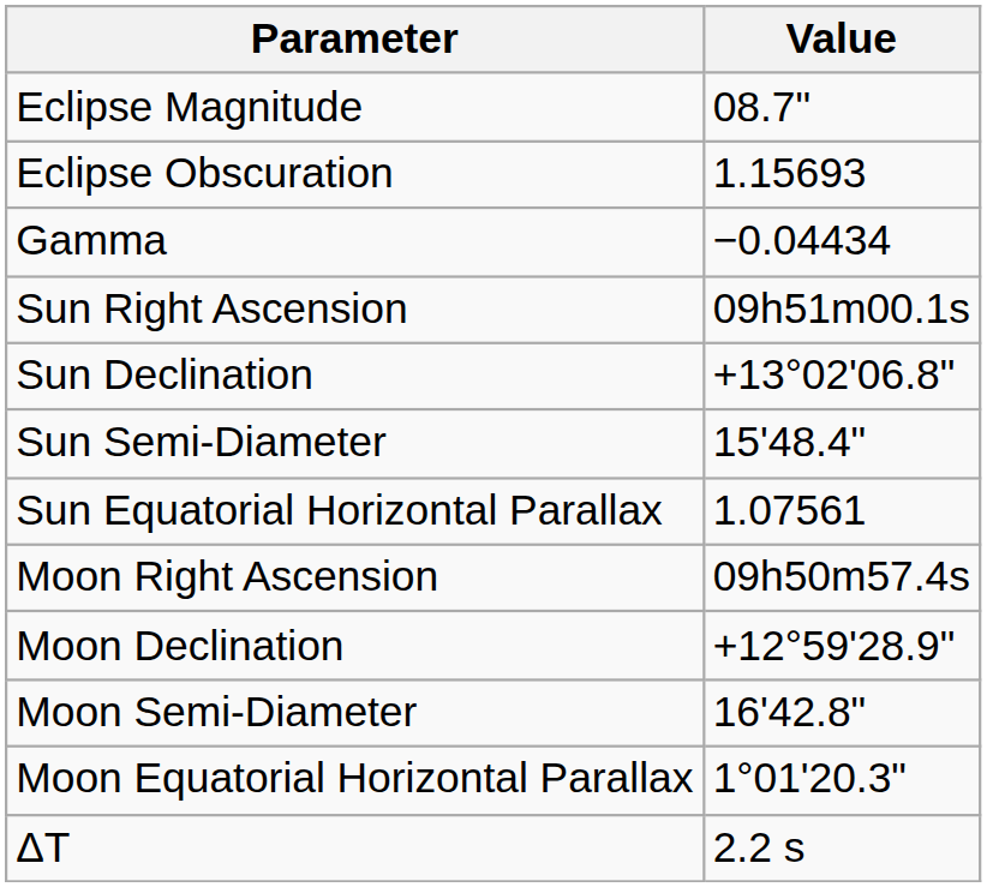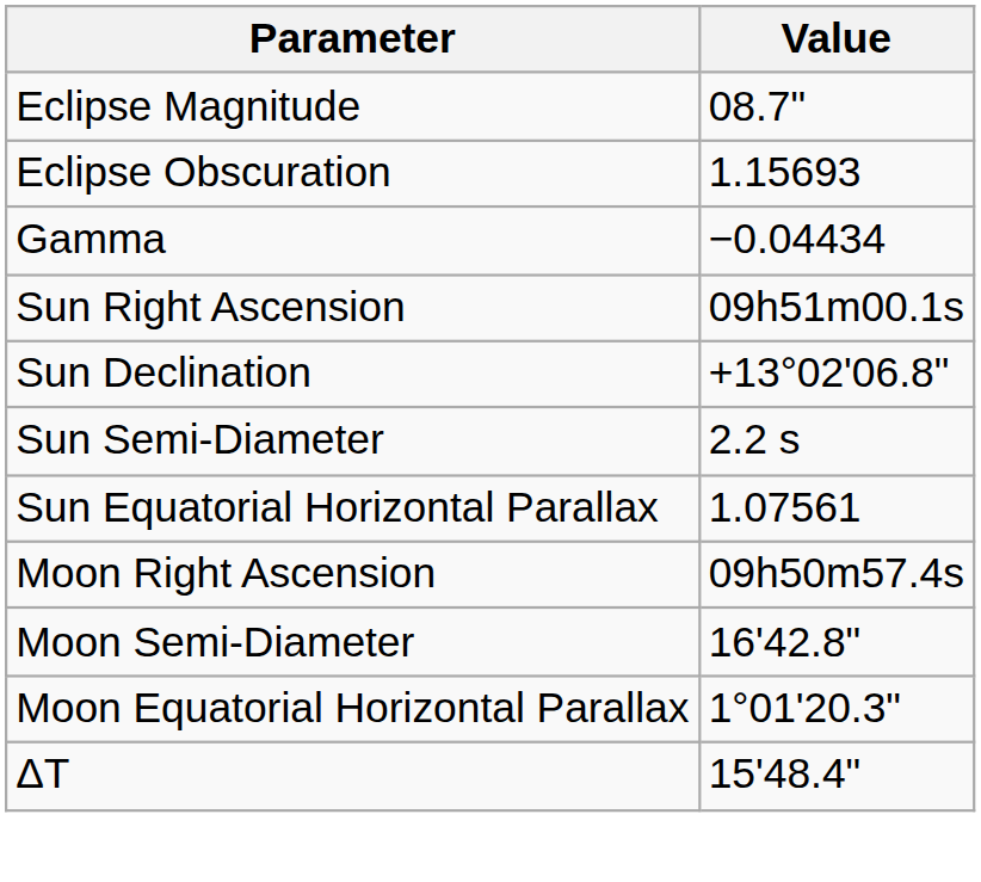Sun Semi-Diameter | Value: 15'48.4" -> 2.2 s
- row: Moon Declination | +12°59'28.9"
ΔT | Value: 2.2 s -> 15'48.4"
